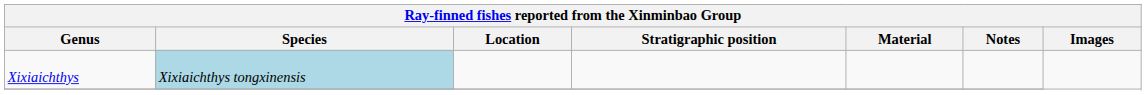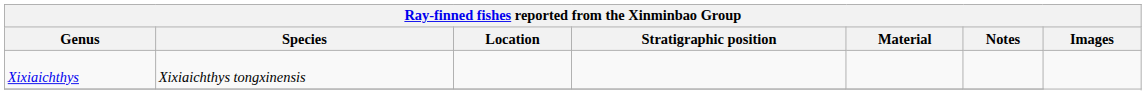Xixiaichthys | Species: lightblue background -> no background
